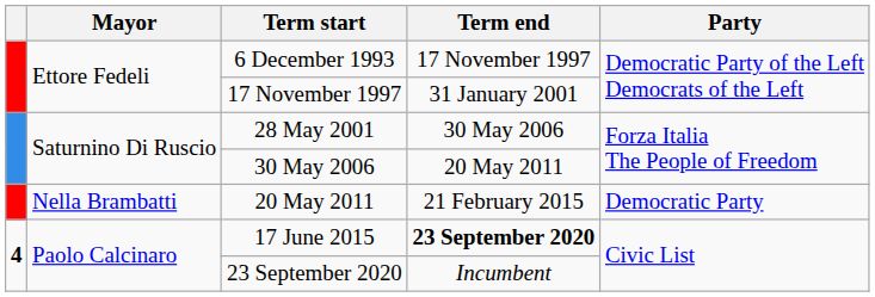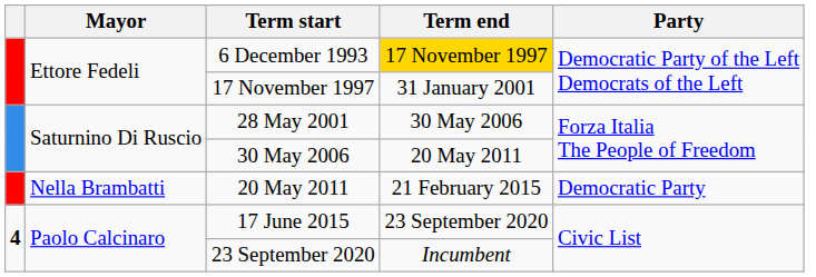6 December 1993 | Term end: no background -> gold background
17 June 2015 | Term end: bold -> normal
